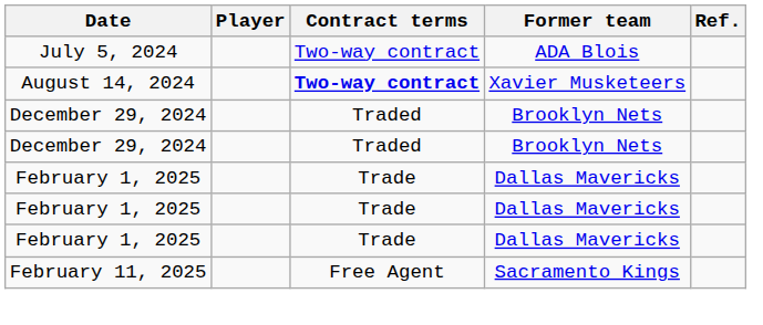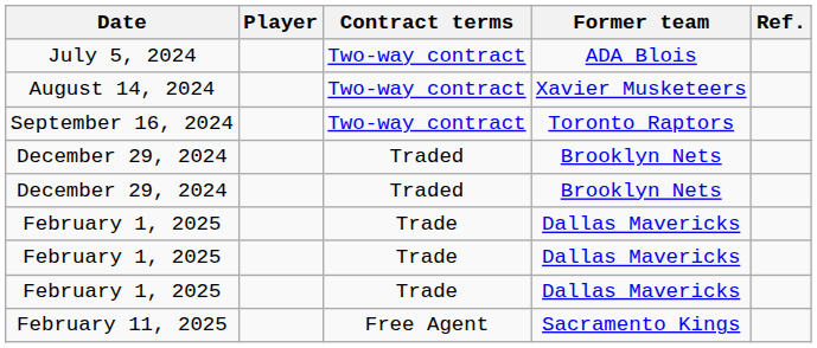August 14, 2024 | Contract terms: bold -> normal
+ row: September 16, 2024 | Two-way contract | Toronto Raptors
